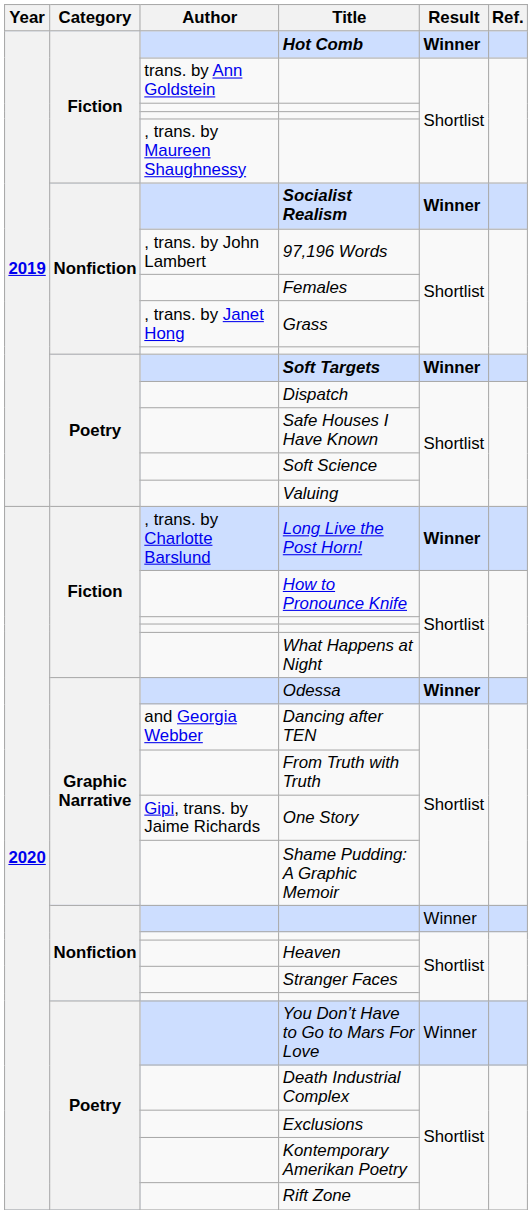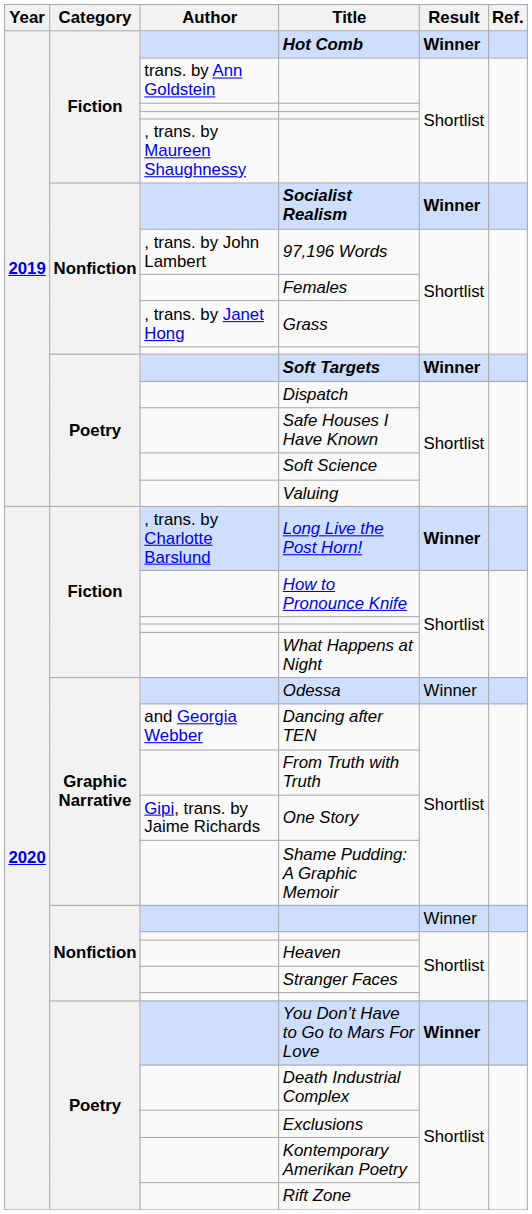Odessa | Result: bold -> normal
You Don’t Have to Go to Mars For Love | Result: normal -> bold
